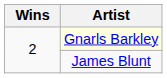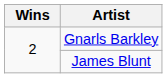Gnarls Barkley | Artist: lightyellow background -> no background
